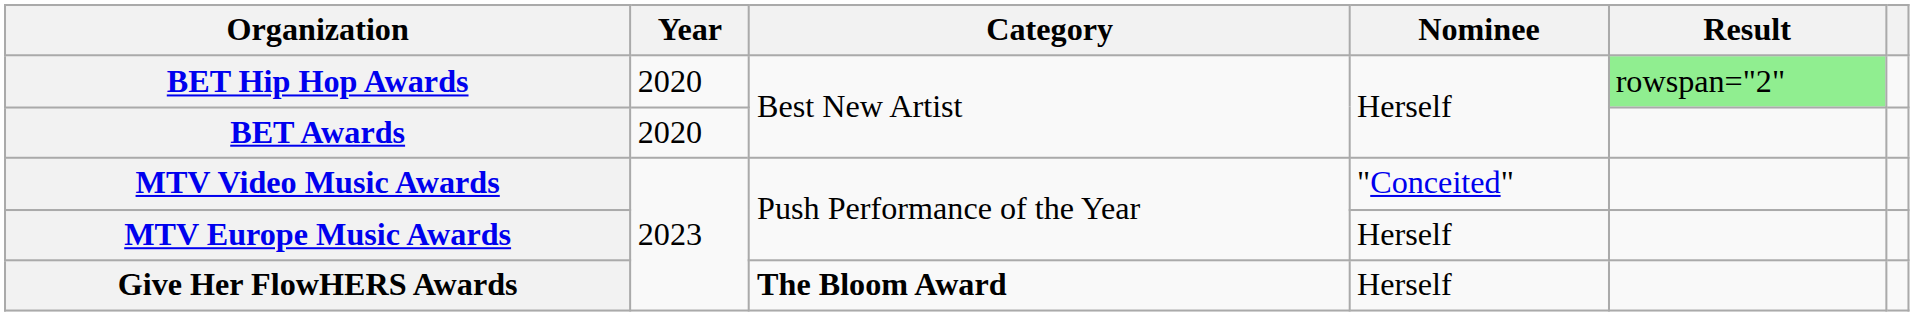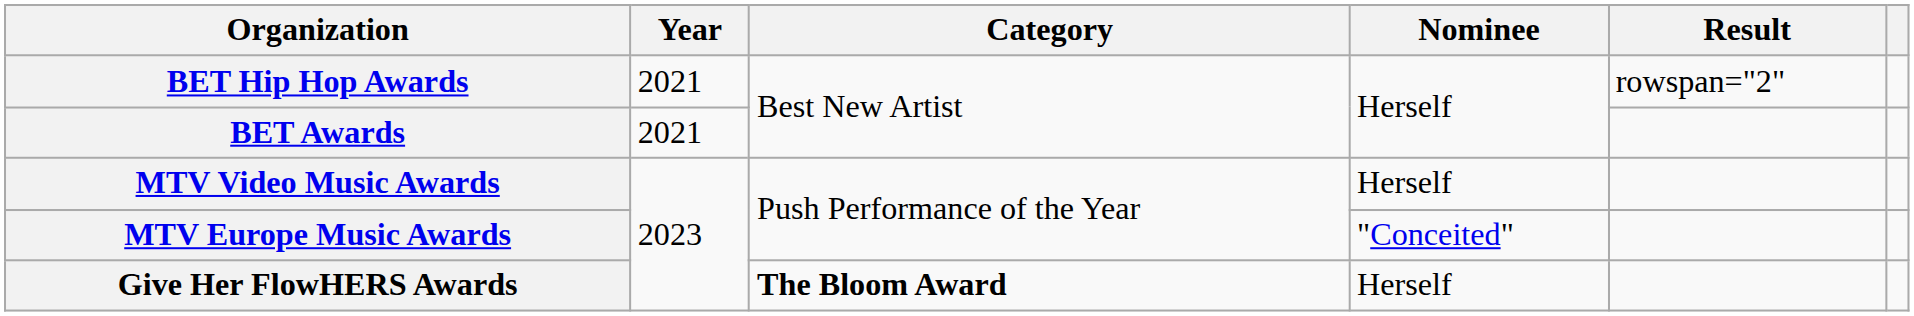BET Hip Hop Awards | Year: 2020 -> 2021
BET Hip Hop Awards | Result: lightgreen background -> no background
BET Awards | Year: 2020 -> 2021
MTV Video Music Awards | Nominee: "Conceited" -> Herself
MTV Europe Music Awards | Nominee: Herself -> "Conceited"
